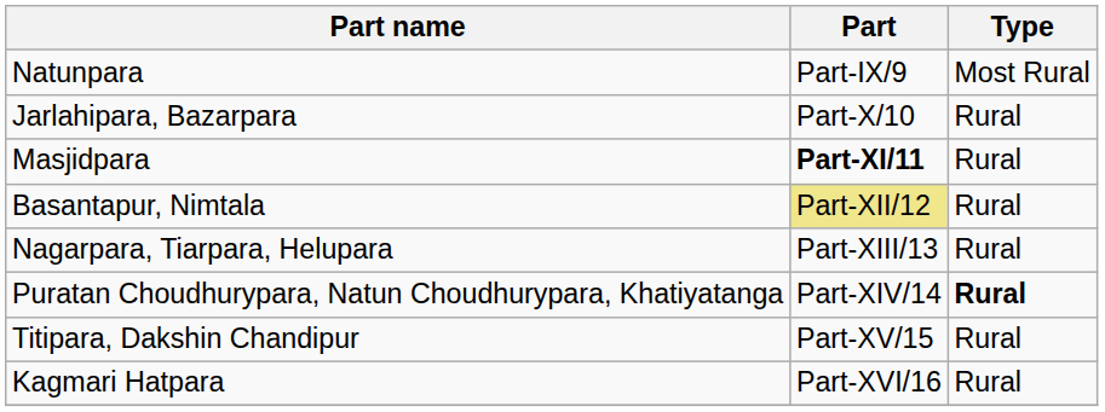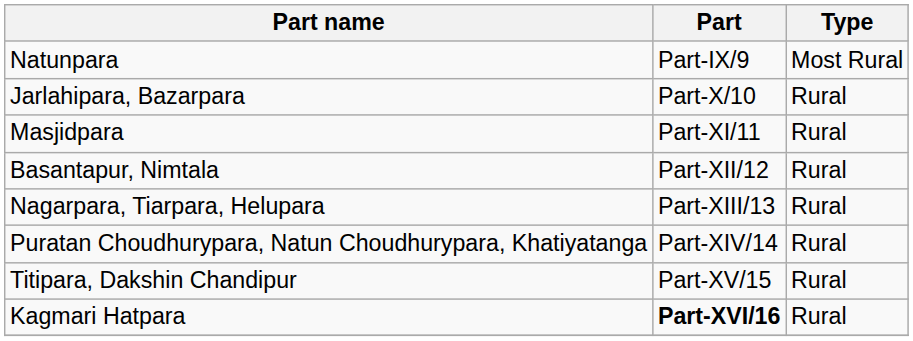Masjidpara | Part: bold -> normal
Basantapur, Nimtala | Part: khaki background -> no background
Puratan Choudhurypara, Natun Choudhurypara, Khatiyatanga | Type: bold -> normal
Kagmari Hatpara | Part: normal -> bold
